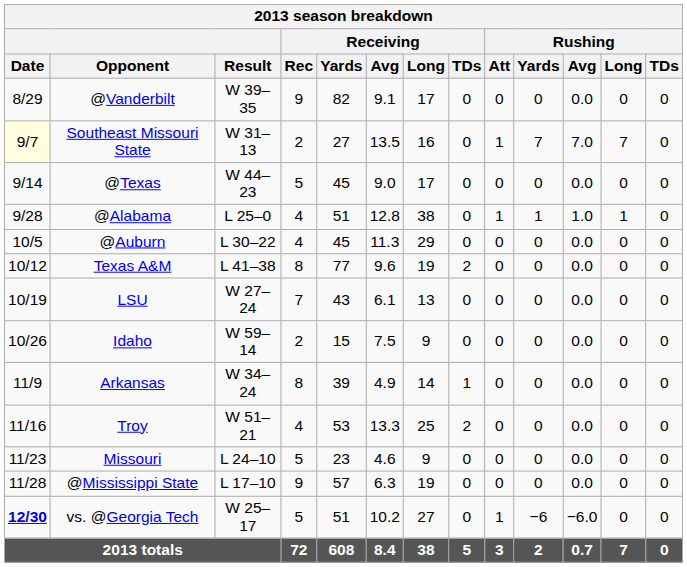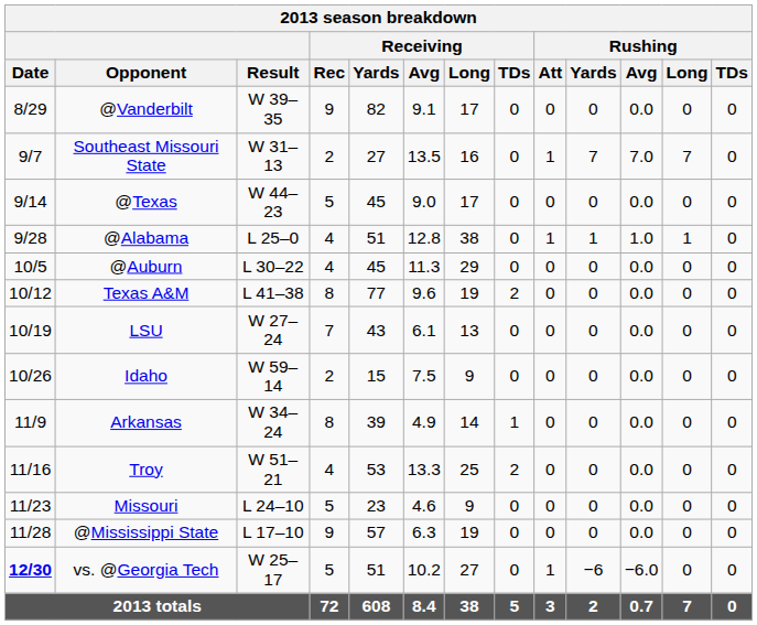Southeast Missouri State | Date: lightyellow background -> no background
